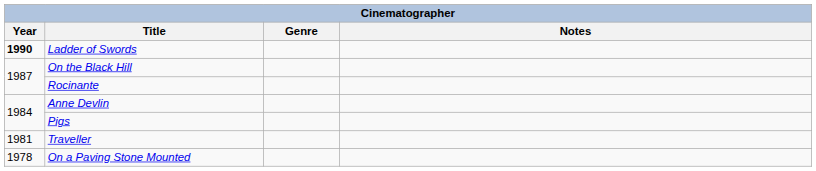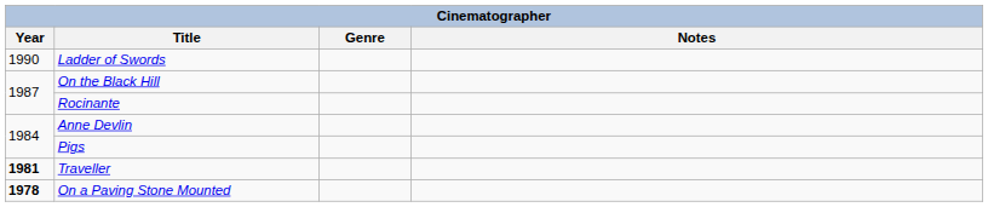Ladder of Swords | Year: bold -> normal
Traveller | Year: normal -> bold
On a Paving Stone Mounted | Year: normal -> bold
